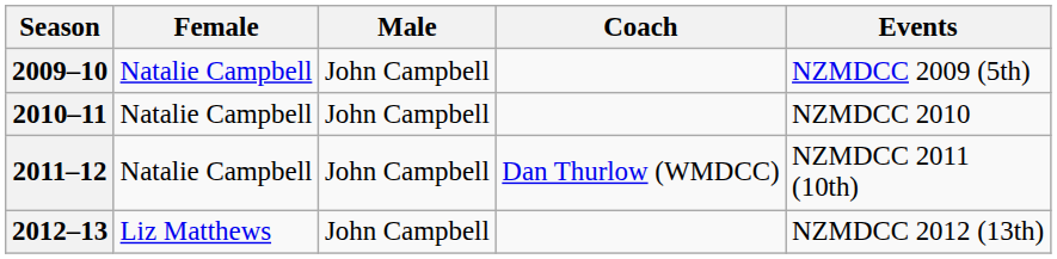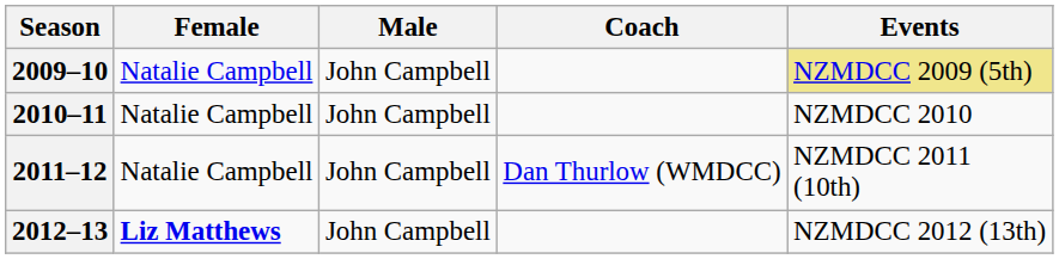2009–10 | Events: no background -> khaki background
2012–13 | Female: normal -> bold
